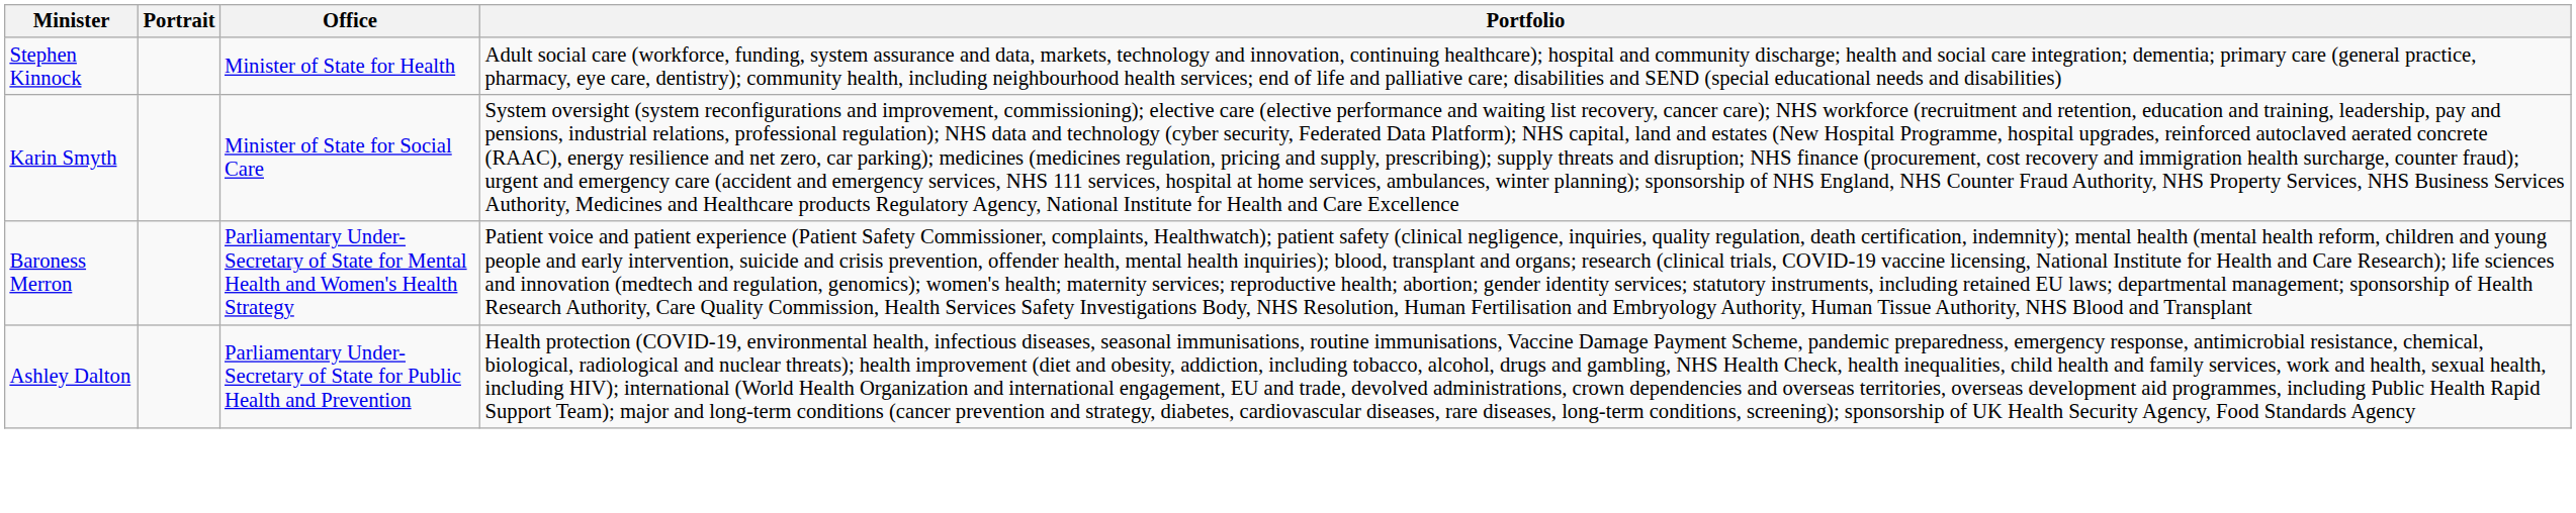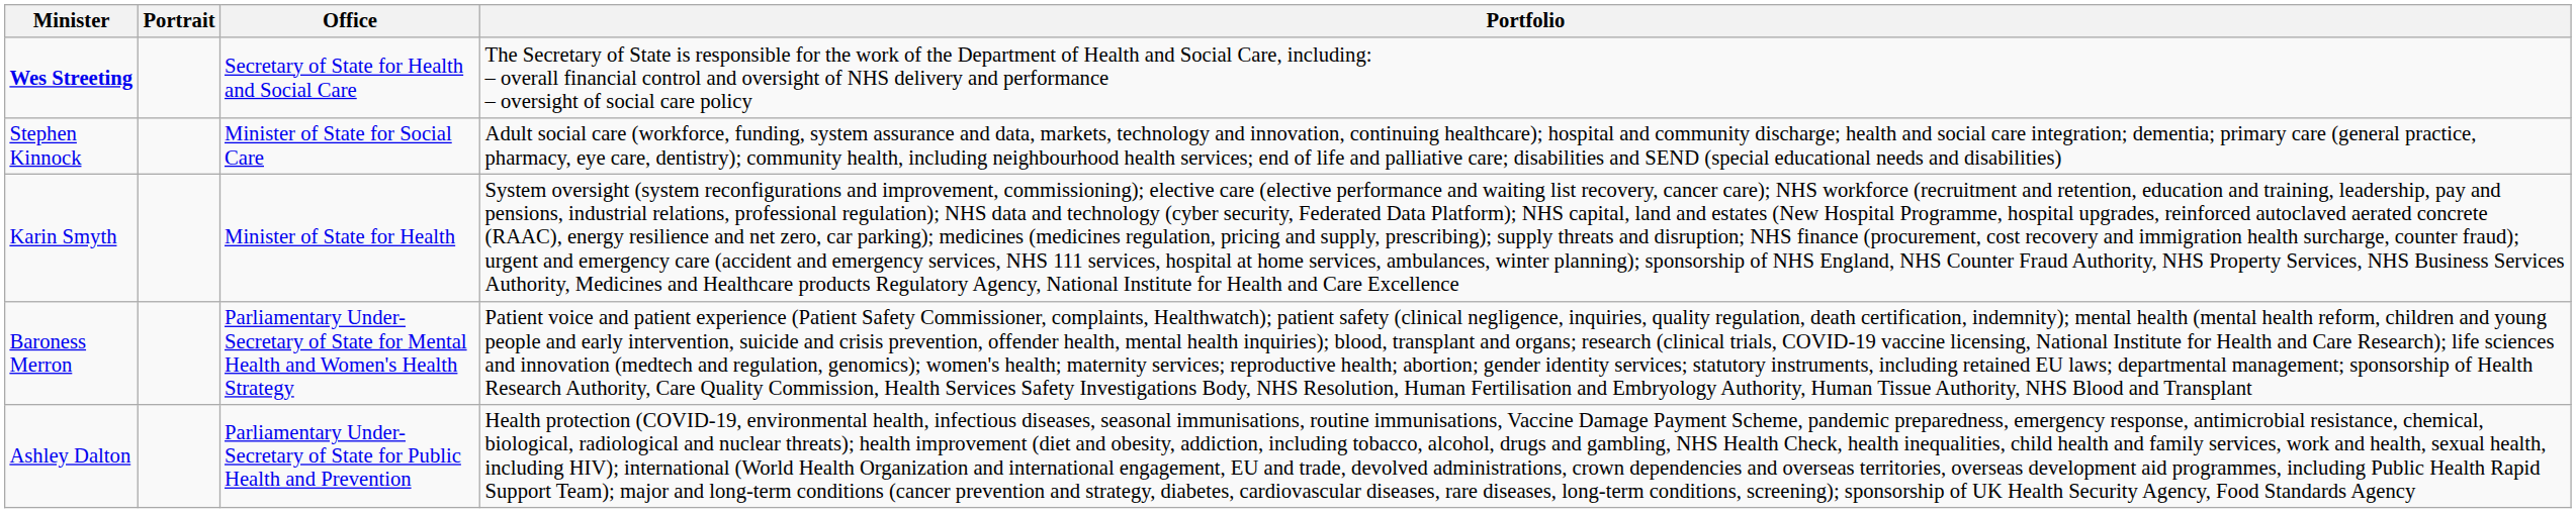+ row: Wes Streeting | Secretary of State for Health and Social Care | The Secretary of State is responsible for the work of the Department of Health and Social Care, including: – overall financial control and oversight of NHS delivery and performance – oversight of social care policy
Stephen Kinnock | Office: Minister of State for Health -> Minister of State for Social Care
Karin Smyth | Office: Minister of State for Social Care -> Minister of State for Health
